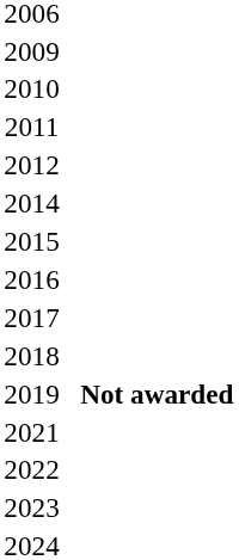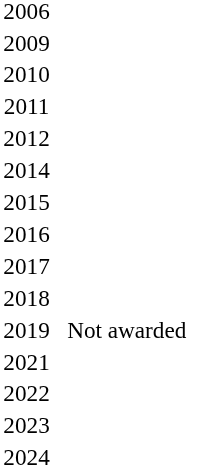2019 | column 2: bold -> normal
